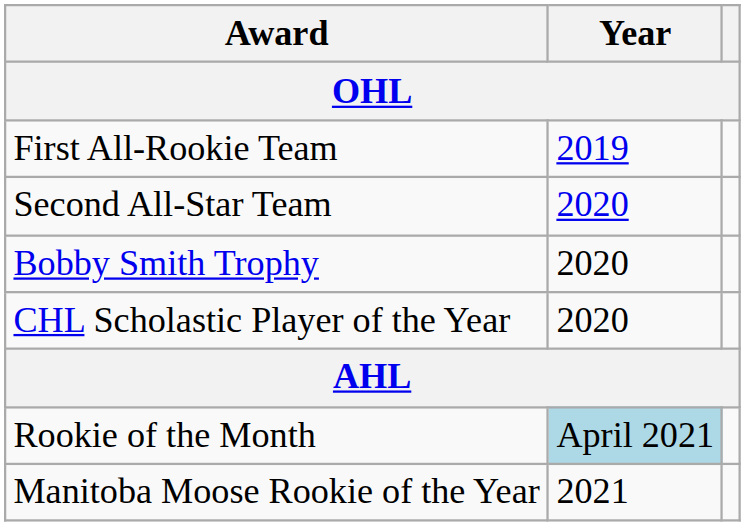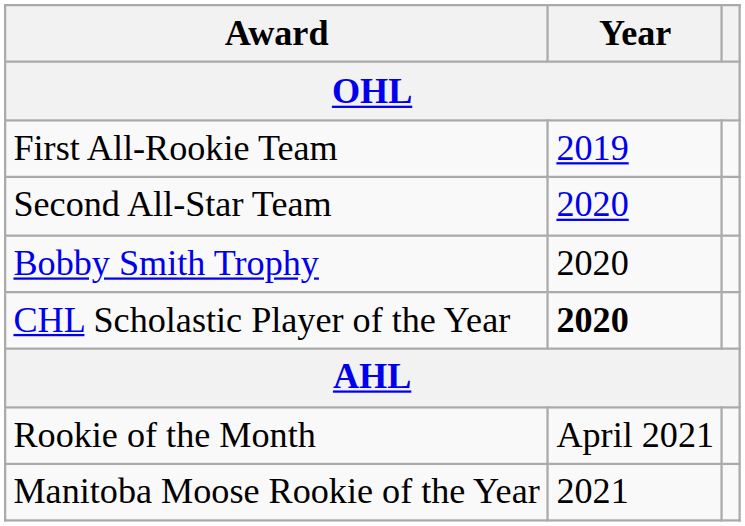CHL Scholastic Player of the Year | Year: normal -> bold
Rookie of the Month | Year: lightblue background -> no background
